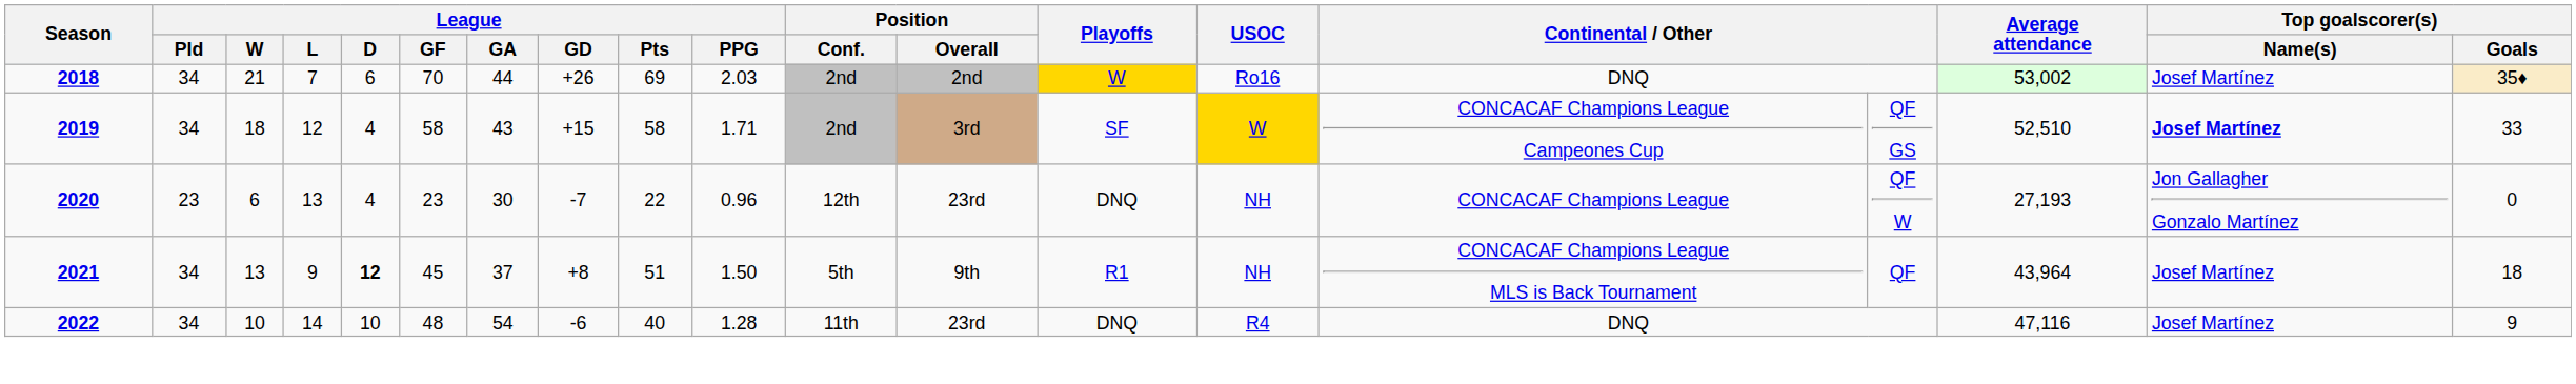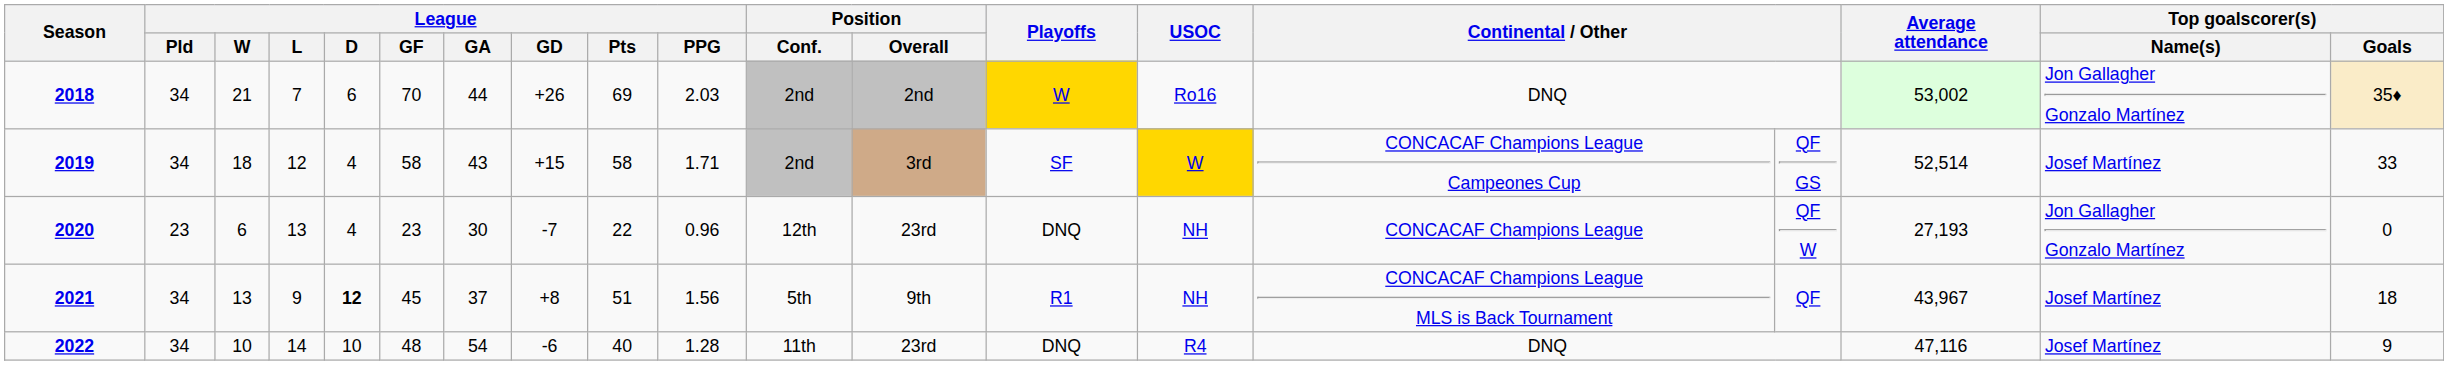2018 | Top goalscorer(s) / Name(s): Josef Martínez -> Jon Gallagher Gonzalo Martínez
2019 | Average attendance: 52,510 -> 52,514
2019 | Top goalscorer(s) / Name(s): bold -> normal
2021 | League / PPG: 1.50 -> 1.56
2021 | Average attendance: 43,964 -> 43,967
